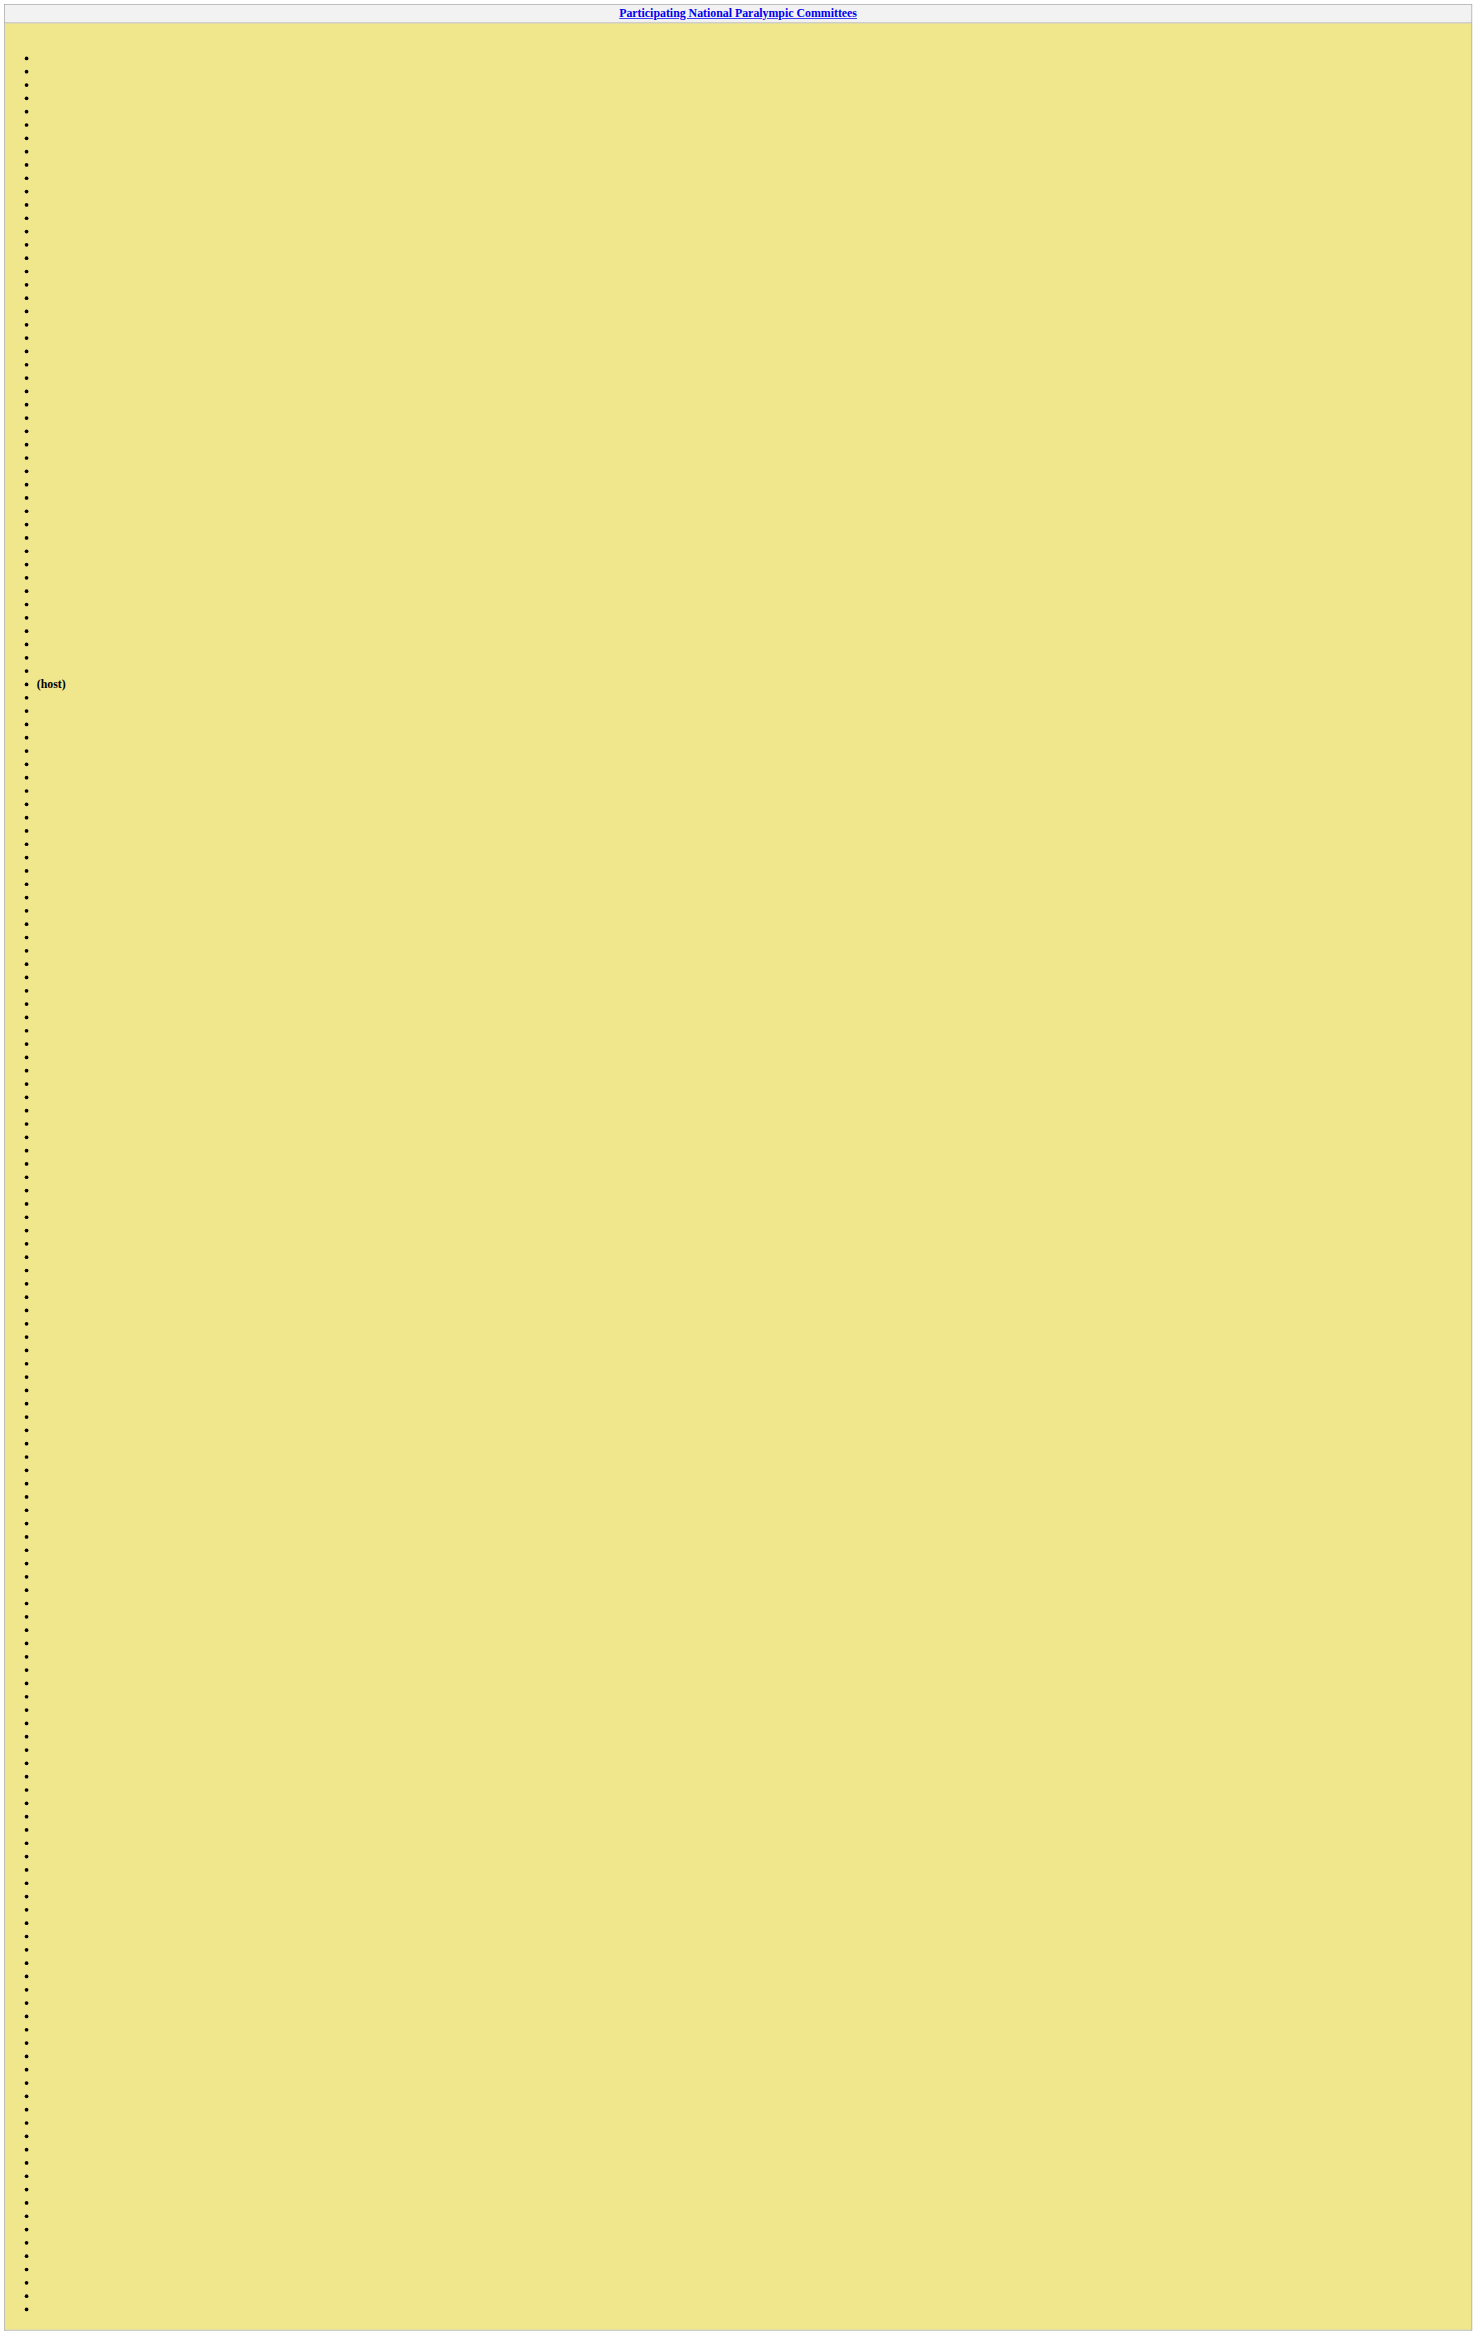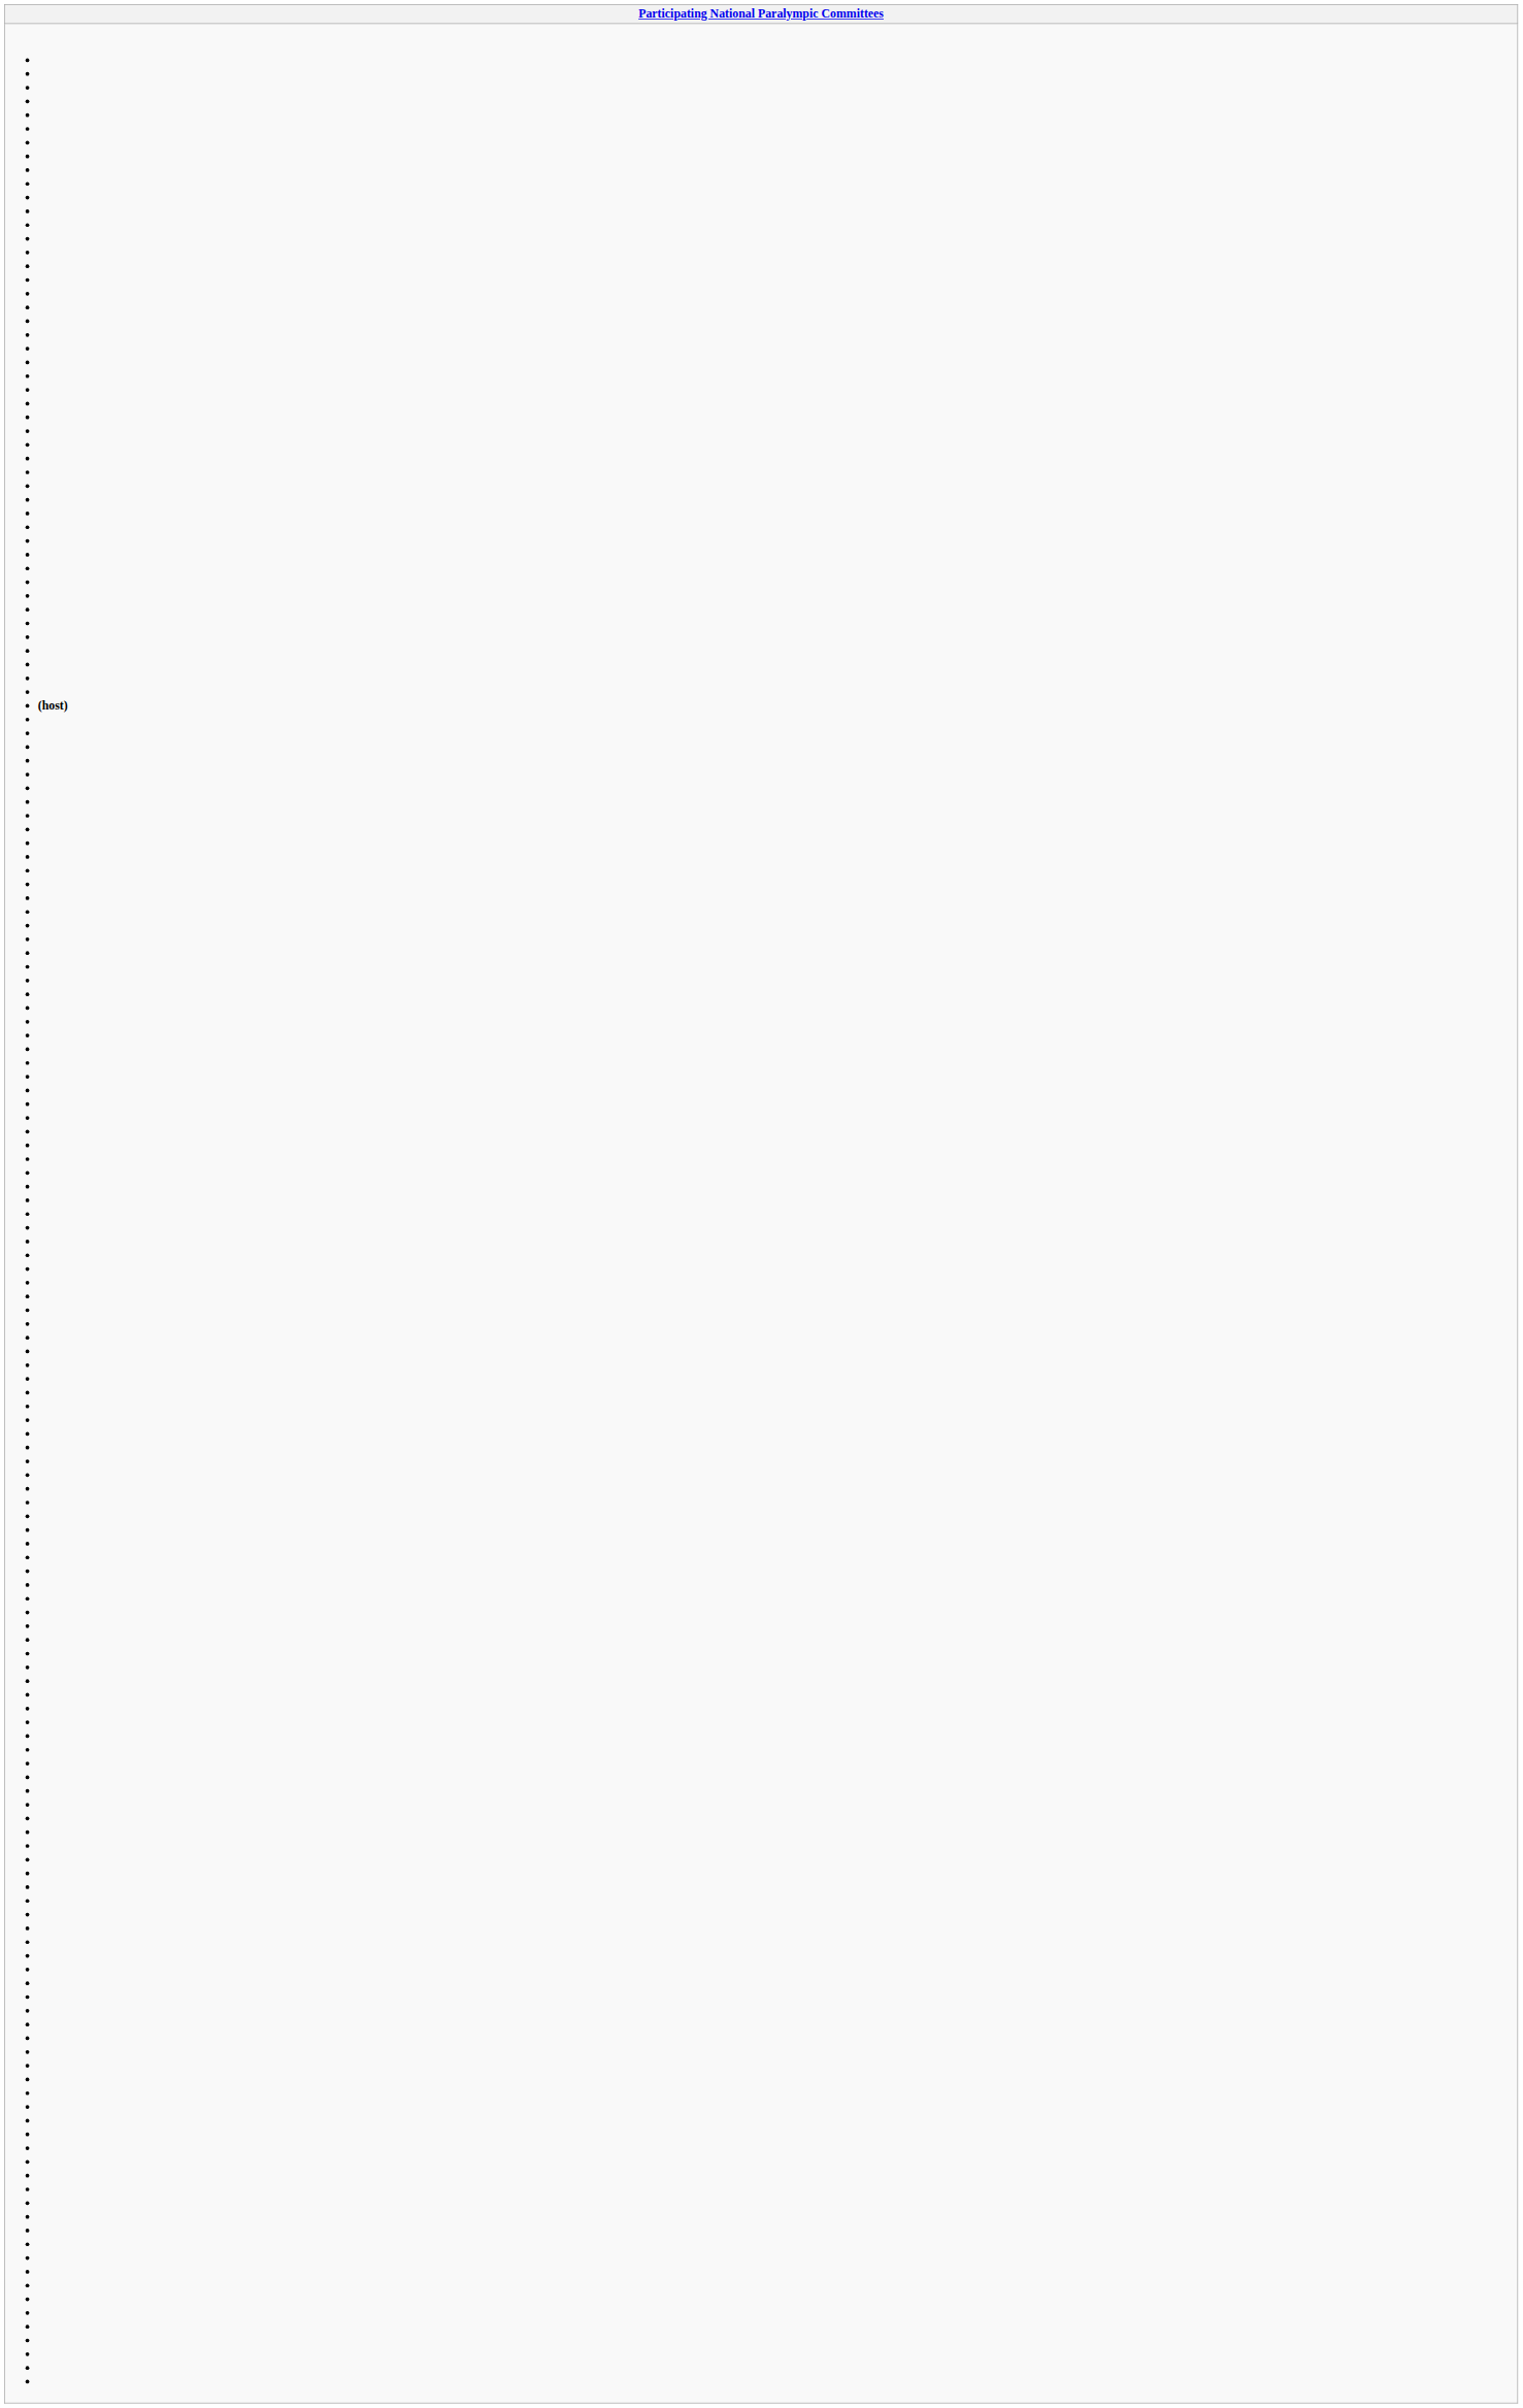row 2 | column 1: khaki background -> no background
